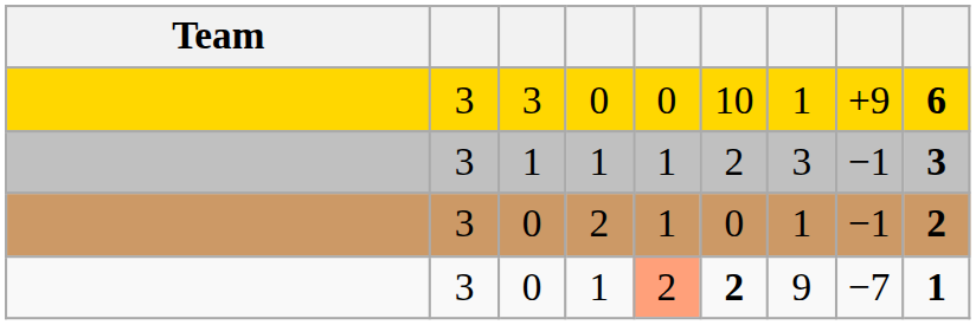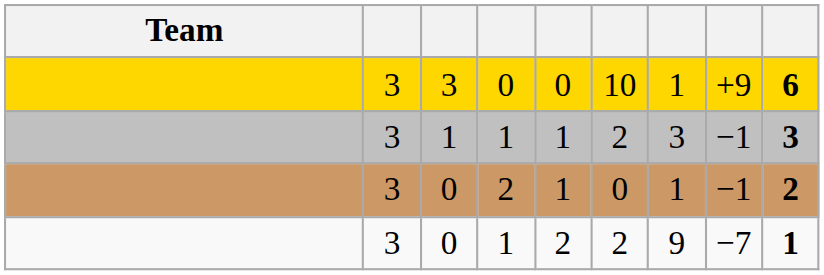row 5 | column 5: lightsalmon background -> no background
row 5 | column 6: bold -> normal
